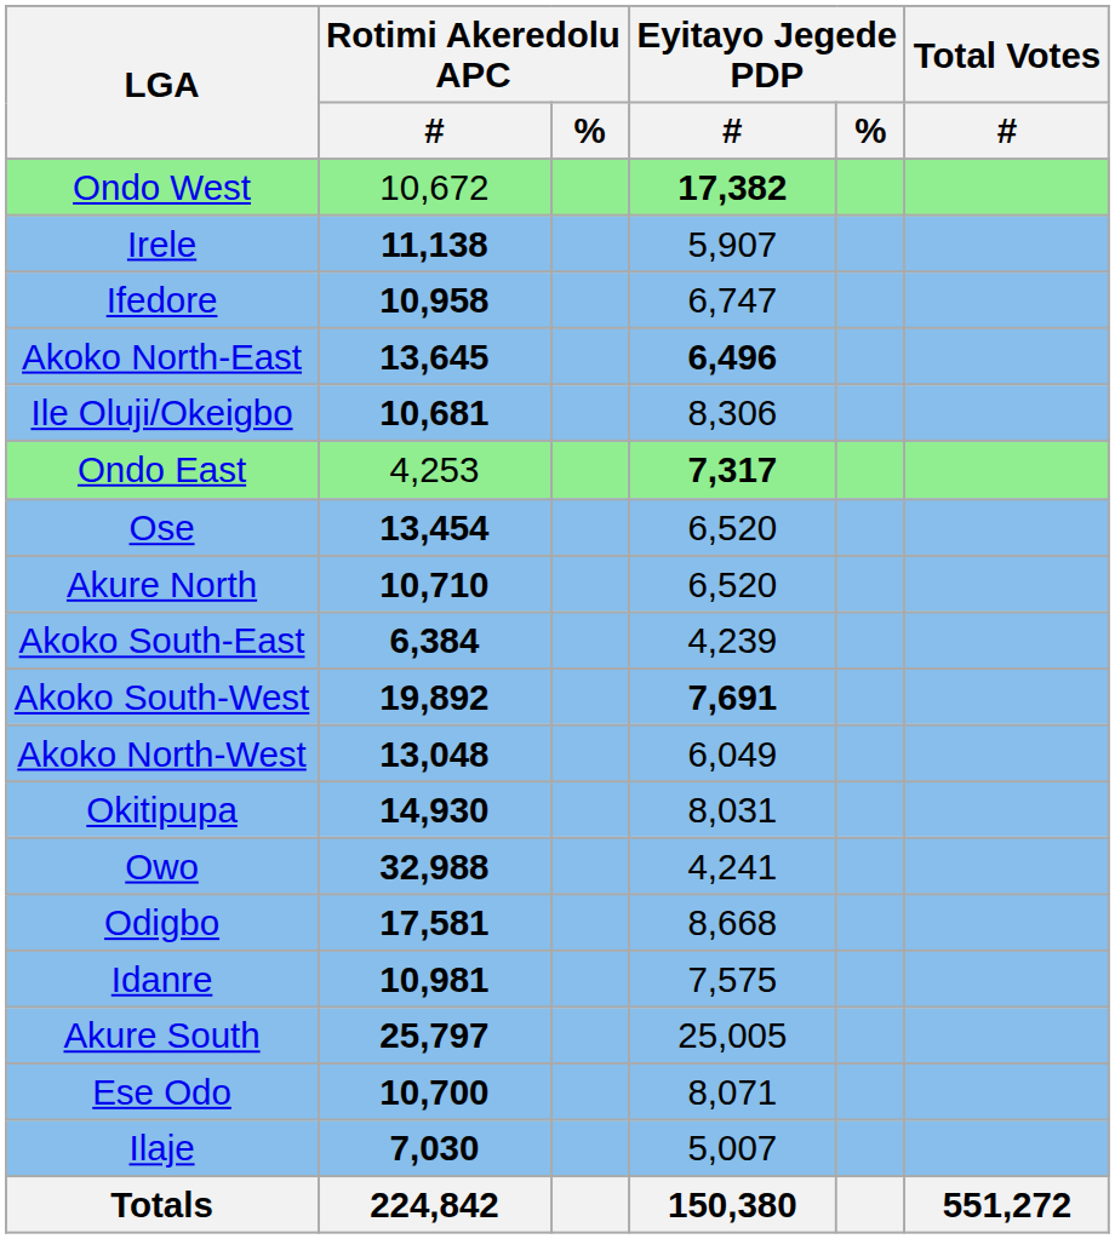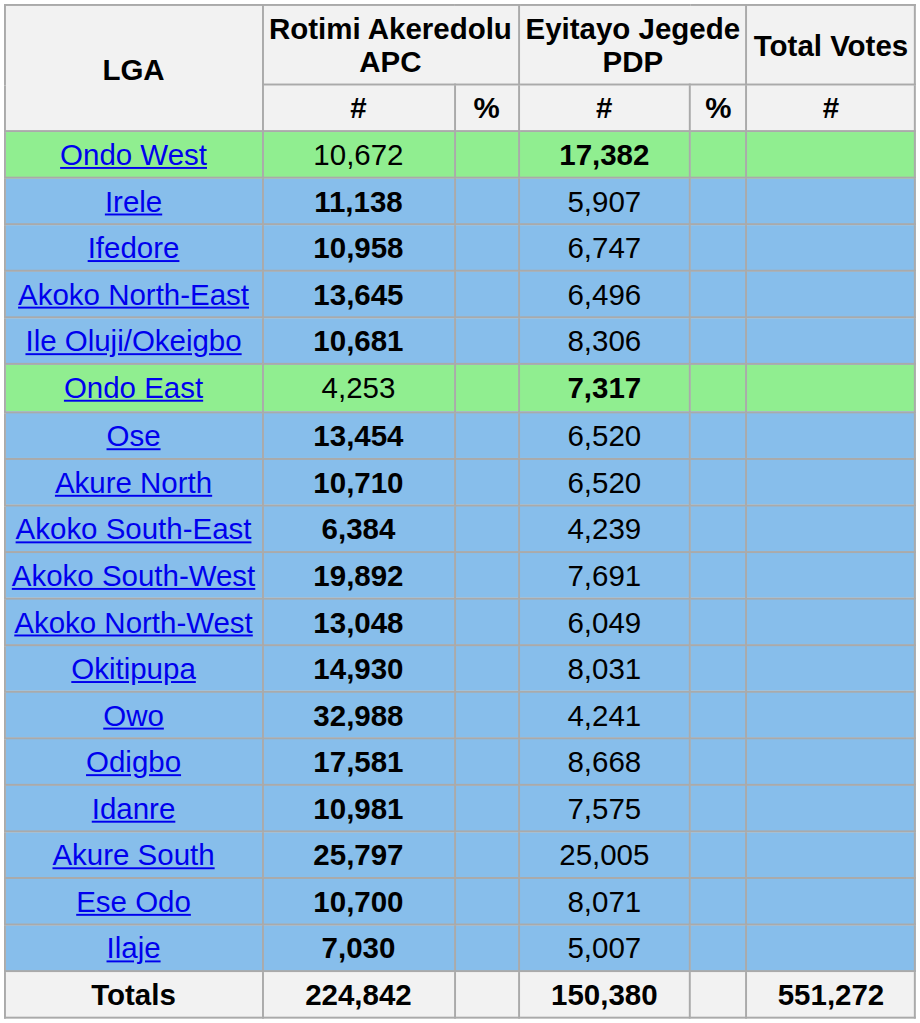Akoko North-East | Eyitayo Jegede PDP / #: bold -> normal
Akoko South-West | Eyitayo Jegede PDP / #: bold -> normal
